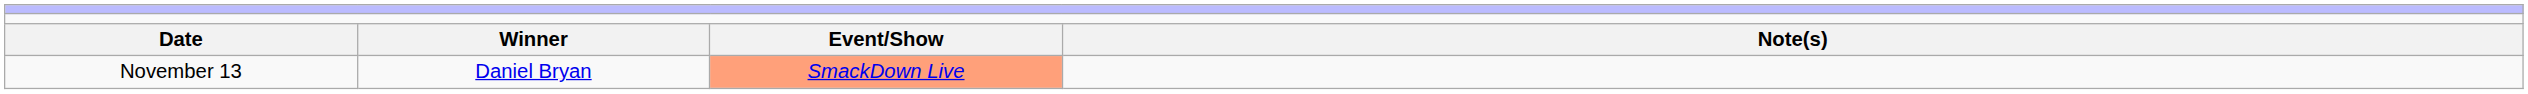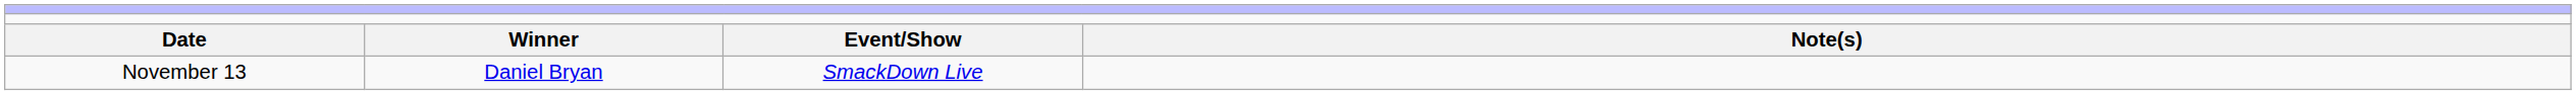November 13 | column 3: lightsalmon background -> no background
